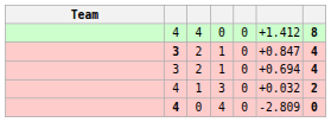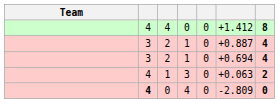row 3 | column 2: bold -> normal
row 3 | column 6: +0.847 -> +0.887
row 5 | column 6: +0.032 -> +0.063
